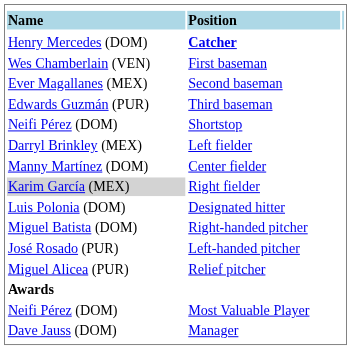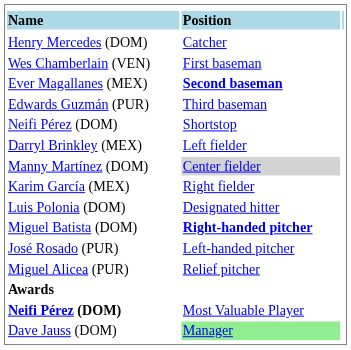Catcher | column 2: bold -> normal
Second baseman | column 2: normal -> bold
Center fielder | column 2: no background -> lightgrey background
Right fielder | column 1: lightgrey background -> no background
Right-handed pitcher | column 2: normal -> bold
Most Valuable Player | column 1: normal -> bold
Manager | column 2: no background -> lightgreen background
